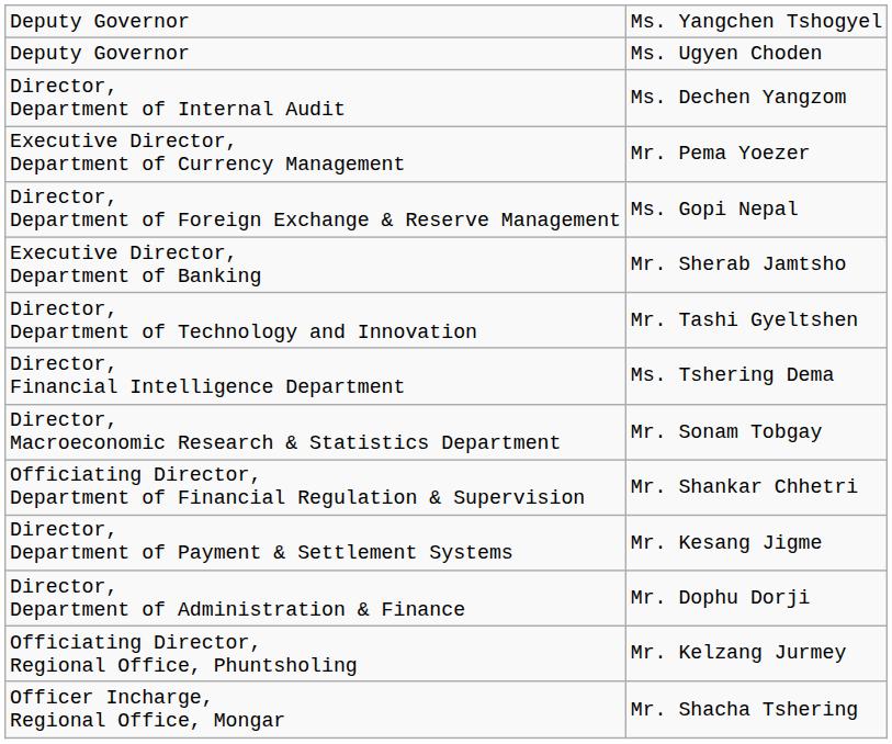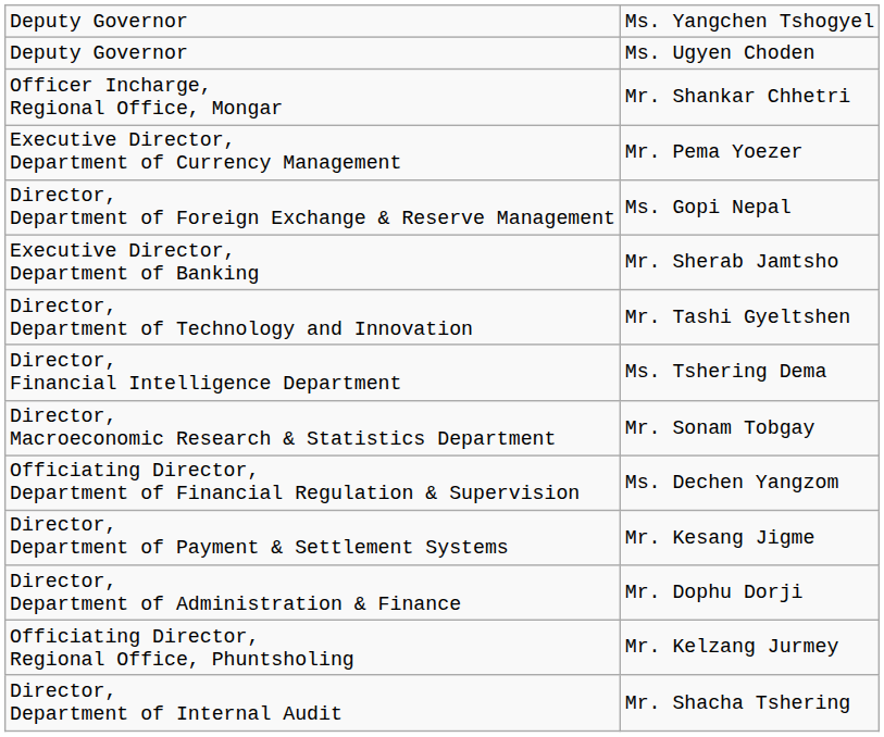row 3 | column 1: Director, Department of Internal Audit -> Officer Incharge, Regional Office, Mongar
row 3 | column 2: Ms. Dechen Yangzom -> Mr. Shankar Chhetri
row 10 | column 2: Mr. Shankar Chhetri -> Ms. Dechen Yangzom
row 14 | column 1: Officer Incharge, Regional Office, Mongar -> Director, Department of Internal Audit
